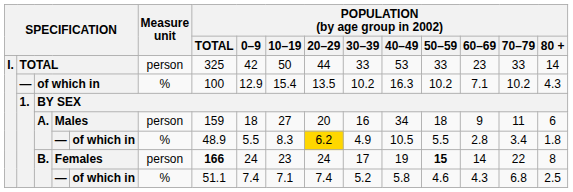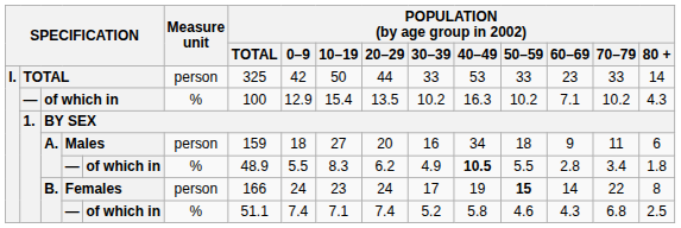A. / — | POPULATION (by age group in 2002) / 20–29: gold background -> no background
A. / — | POPULATION (by age group in 2002) / 40–49: normal -> bold
Females | POPULATION (by age group in 2002) / TOTAL: bold -> normal
